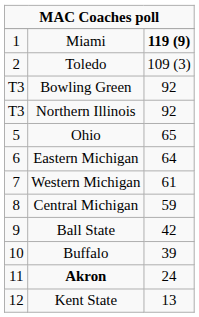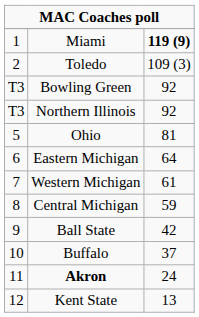Ohio | column 3: 65 -> 81
Buffalo | column 3: 39 -> 37
